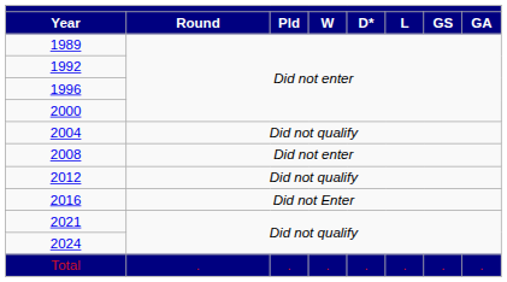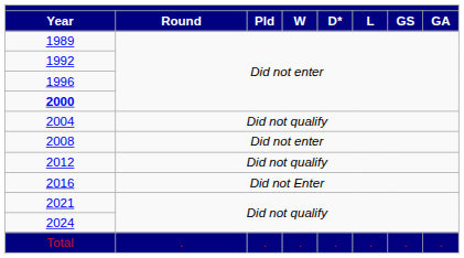2000 | Year: normal -> bold
